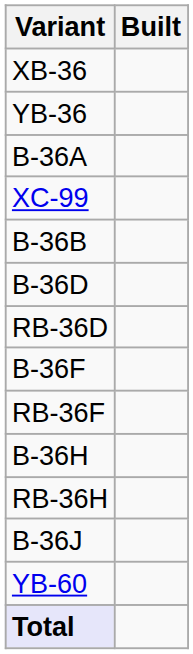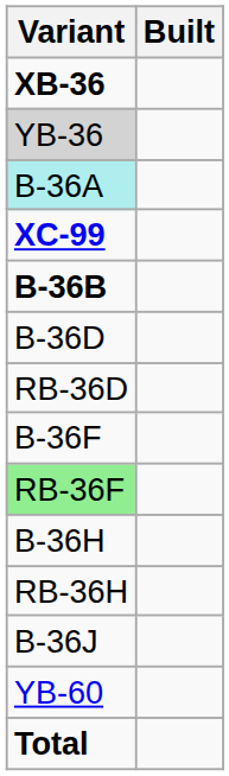XB-36 | Variant: normal -> bold
YB-36 | Variant: no background -> lightgrey background
B-36A | Variant: no background -> paleturquoise background
XC-99 | Variant: normal -> bold
B-36B | Variant: normal -> bold
RB-36F | Variant: no background -> lightgreen background
Total | Variant: lavender background -> no background
